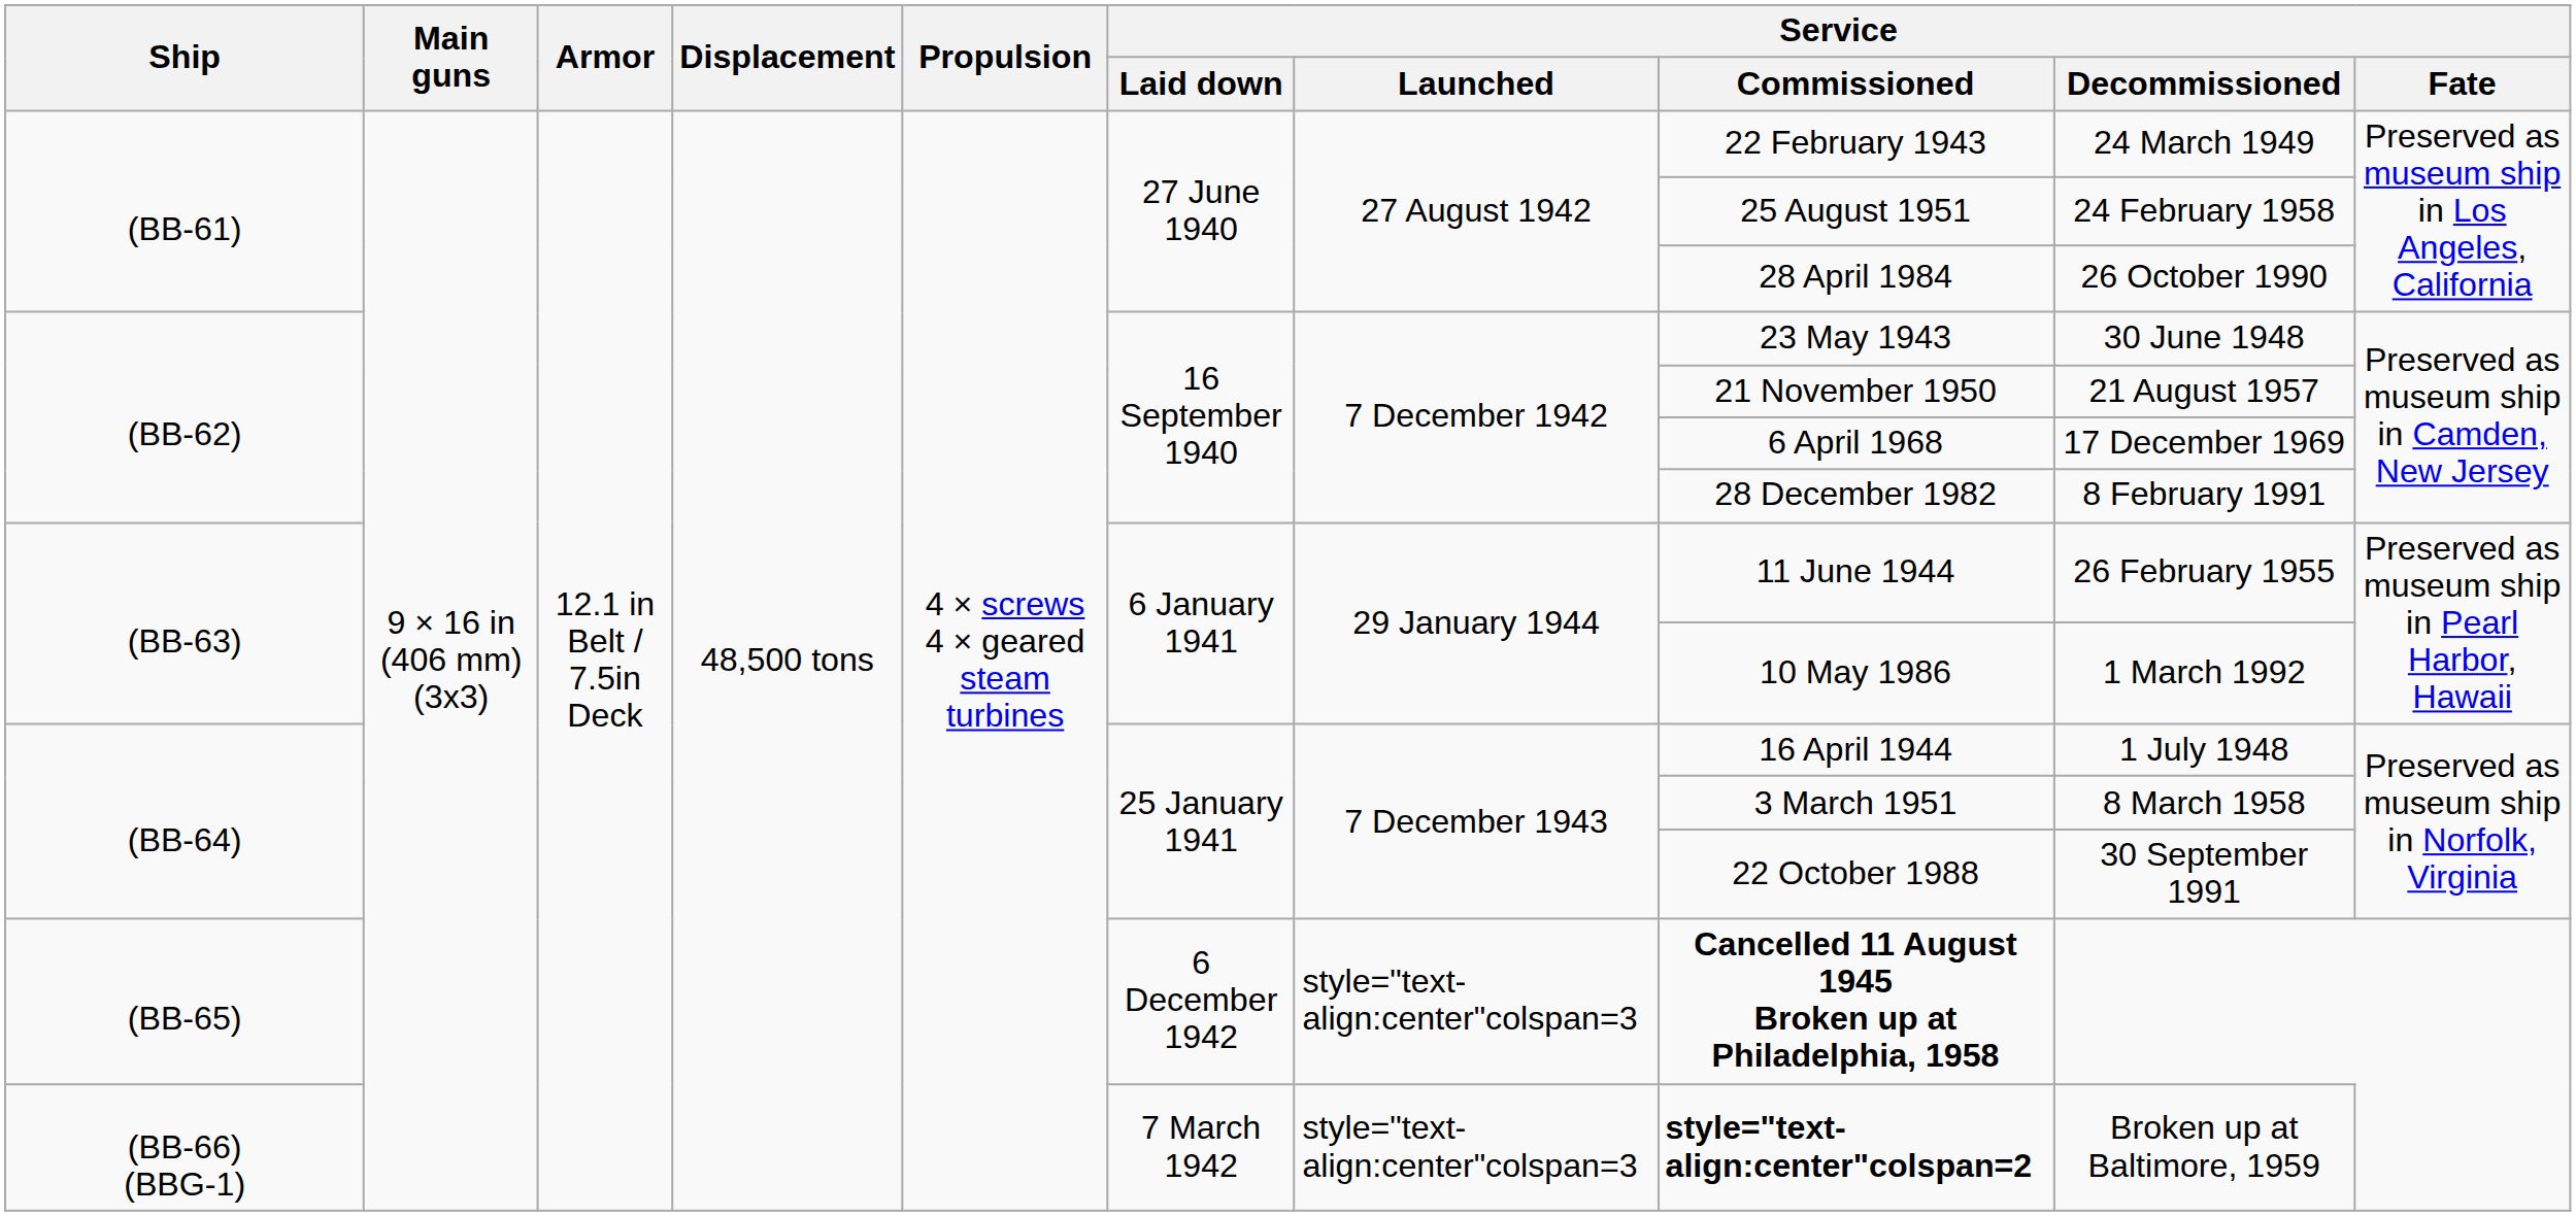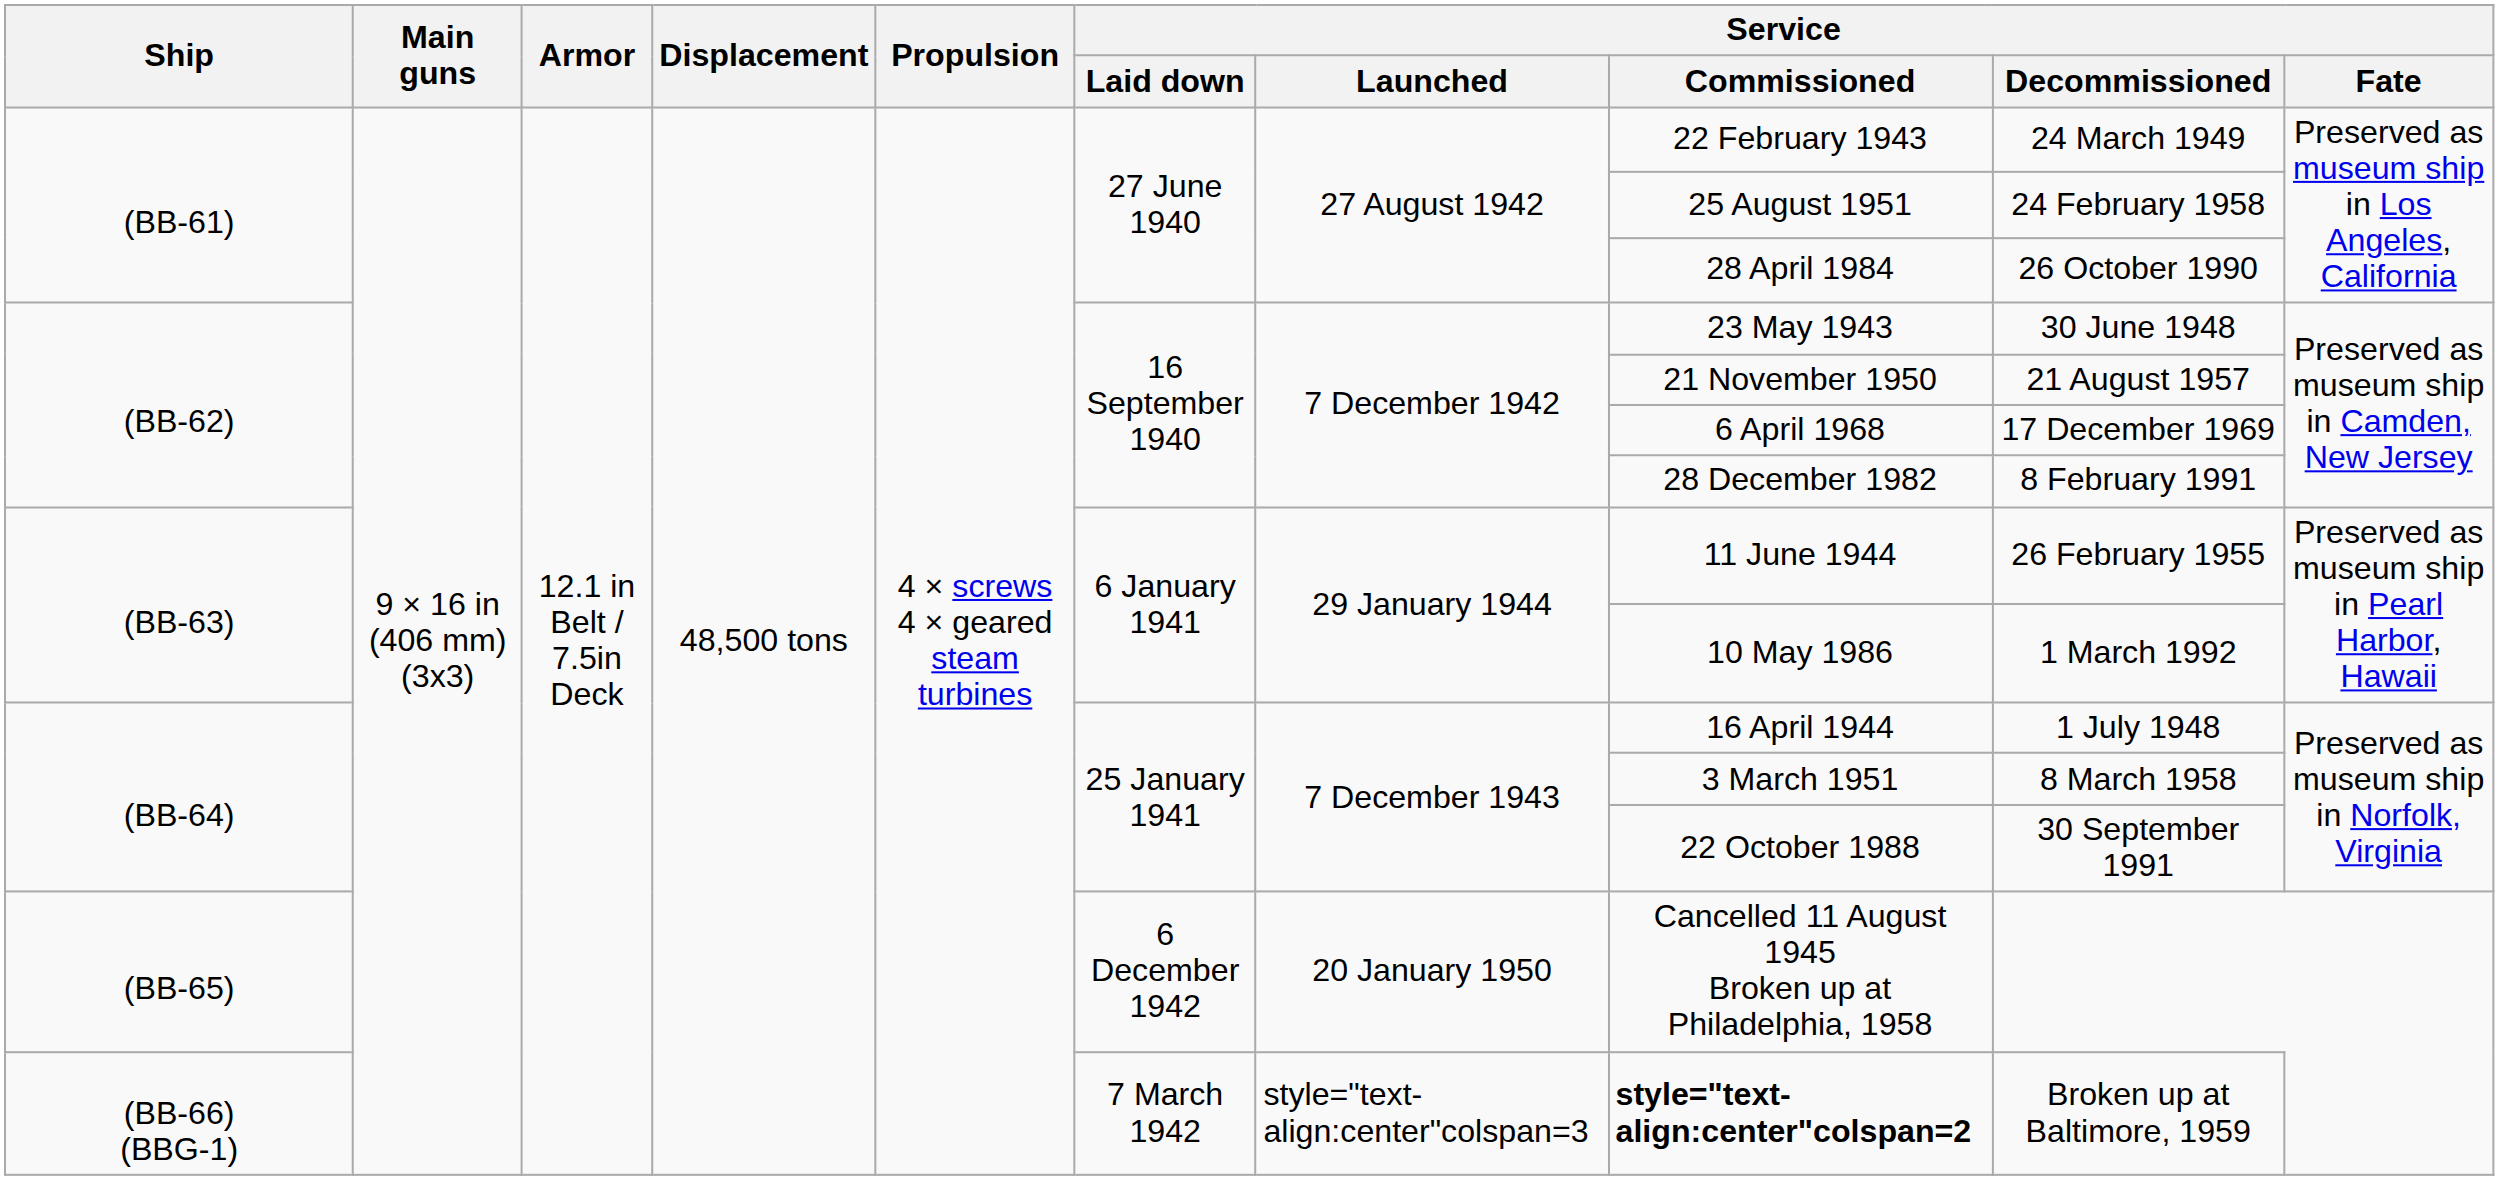(BB-65) | Service / Launched: style="text-align:center"colspan=3 -> 20 January 1950
(BB-65) | Service / Commissioned: bold -> normal
